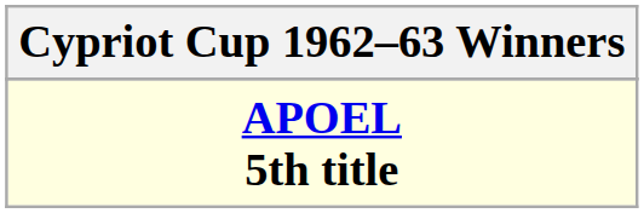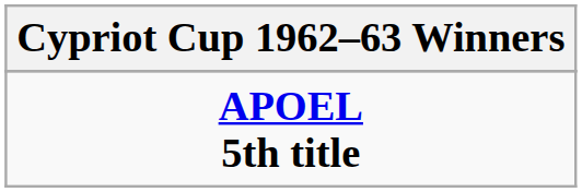row 2 | column 1: lightyellow background -> no background
